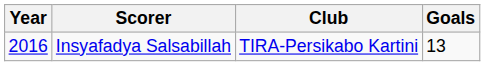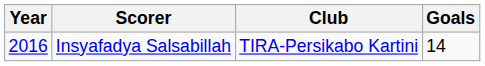Insyafadya Salsabillah | Goals: 13 -> 14
